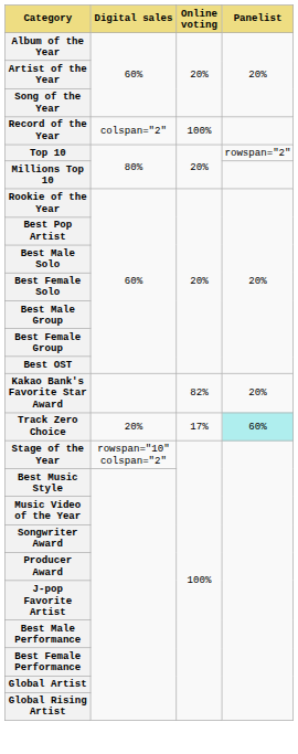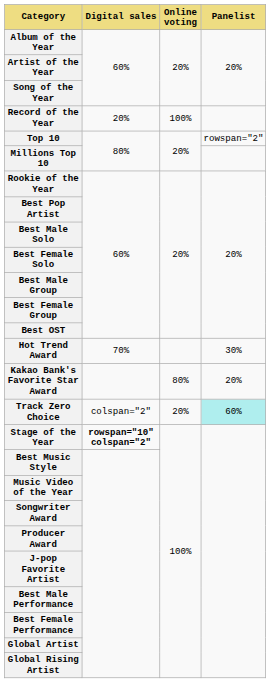Record of the Year | Digital sales: colspan="2" -> 20%
+ row: Hot Trend Award | 70% | 30%
Kakao Bank's Favorite Star Award | Online voting: 82% -> 80%
Track Zero Choice | Digital sales: 20% -> colspan="2"
Track Zero Choice | Online voting: 17% -> 20%
Stage of the Year | Digital sales: normal -> bold
